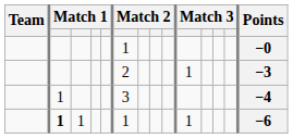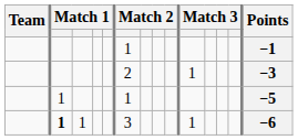row 3 | Points: −0 -> −1
row 5 | column 6: 3 -> 1
row 5 | Points: −4 -> −5
row 6 | column 6: 1 -> 3
